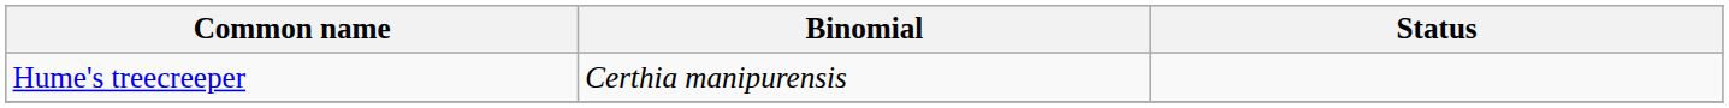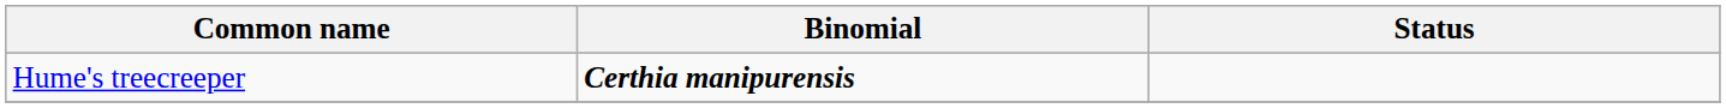Hume's treecreeper | Binomial: normal -> bold
